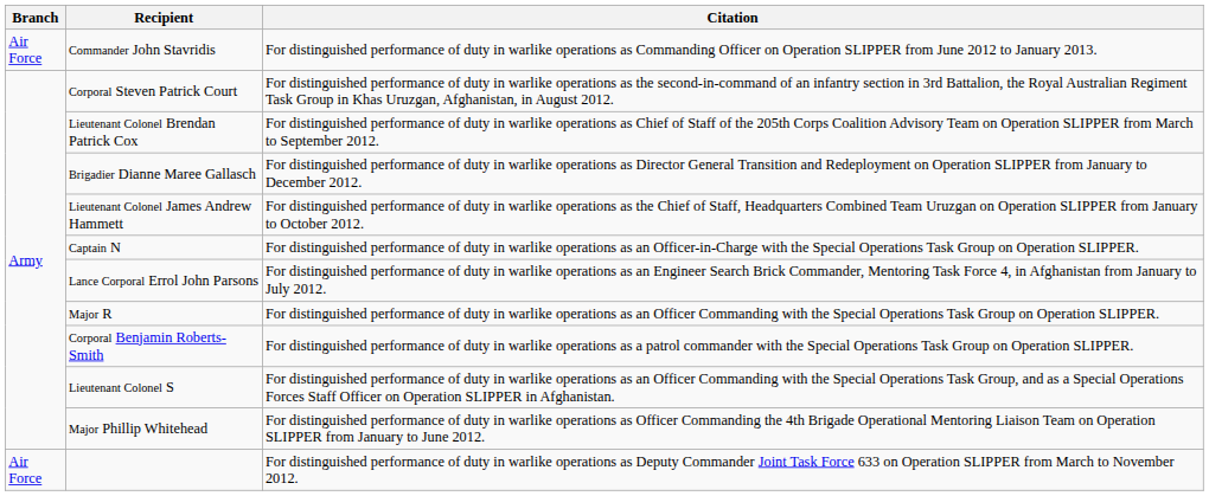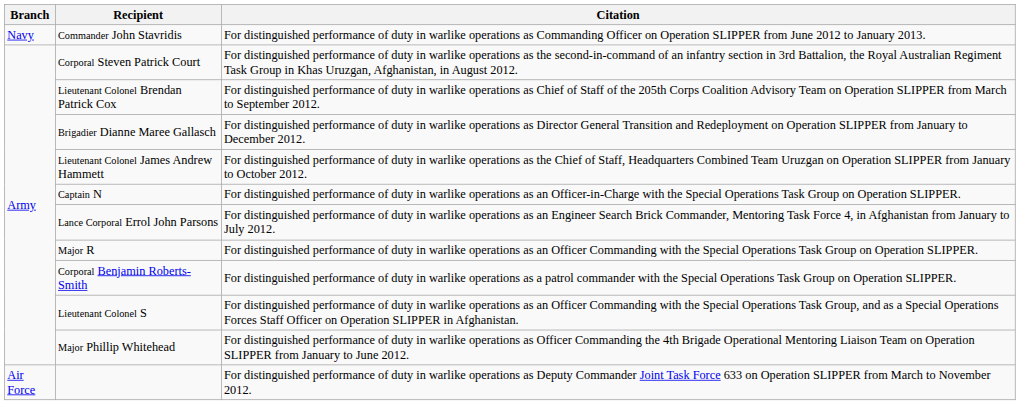Commander John Stavridis | Branch: Air Force -> Navy
